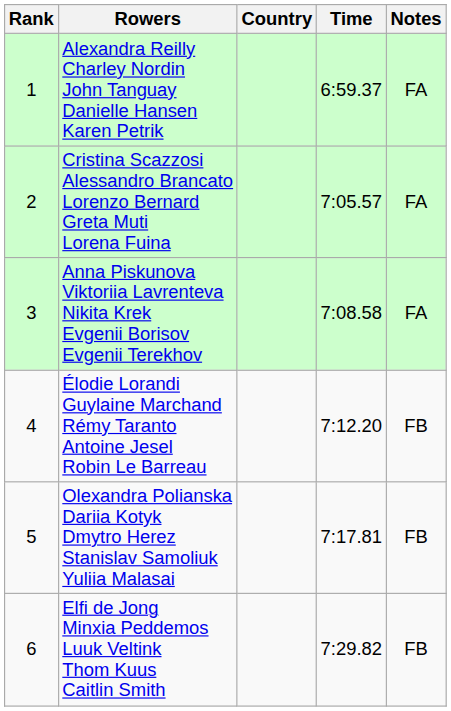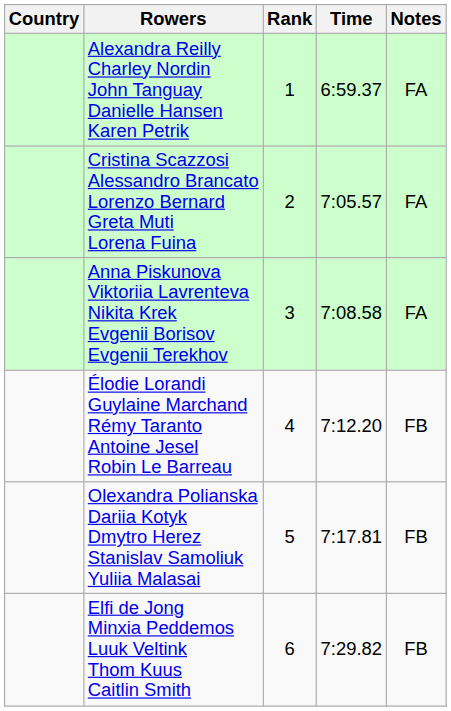columns swapped: Rank <-> Country
